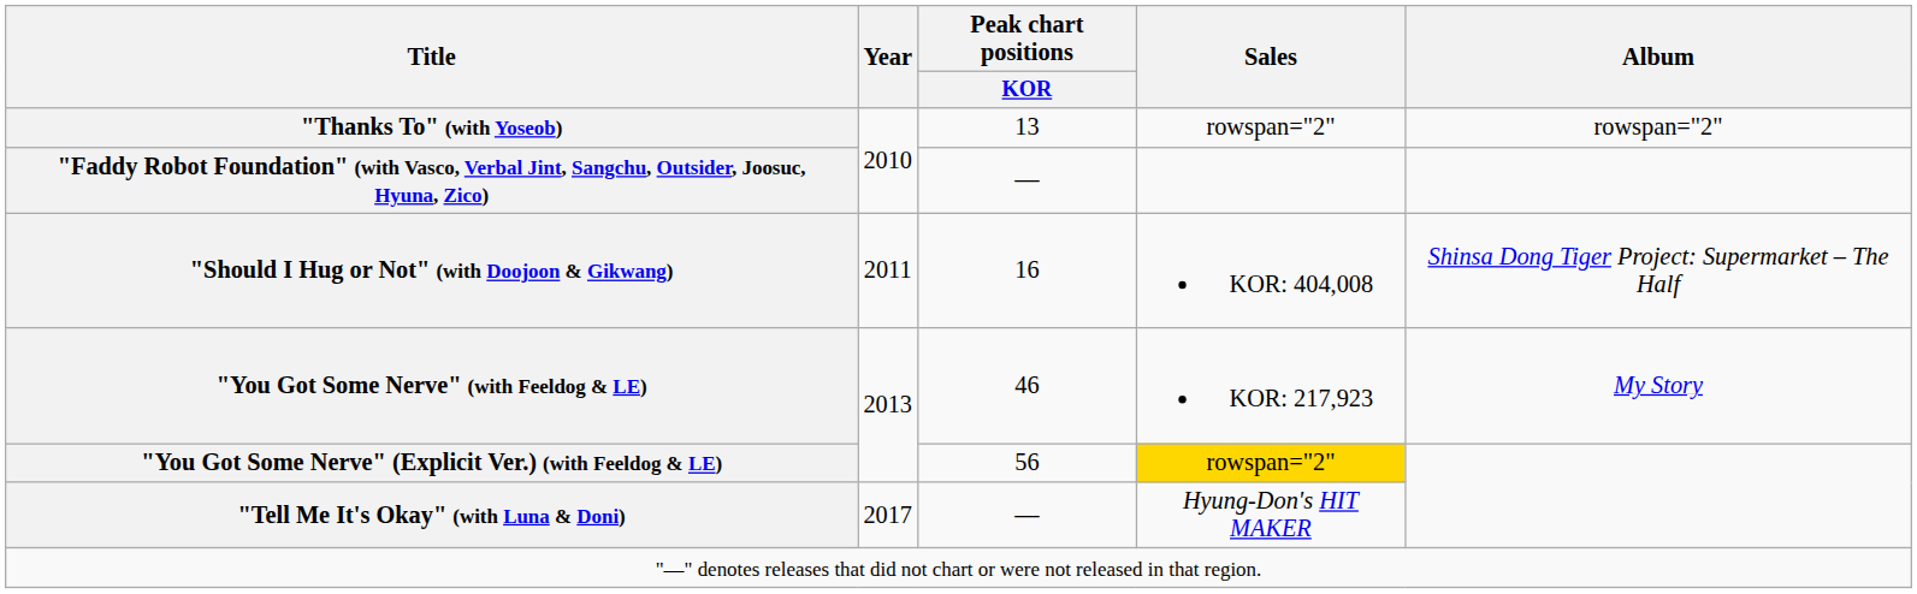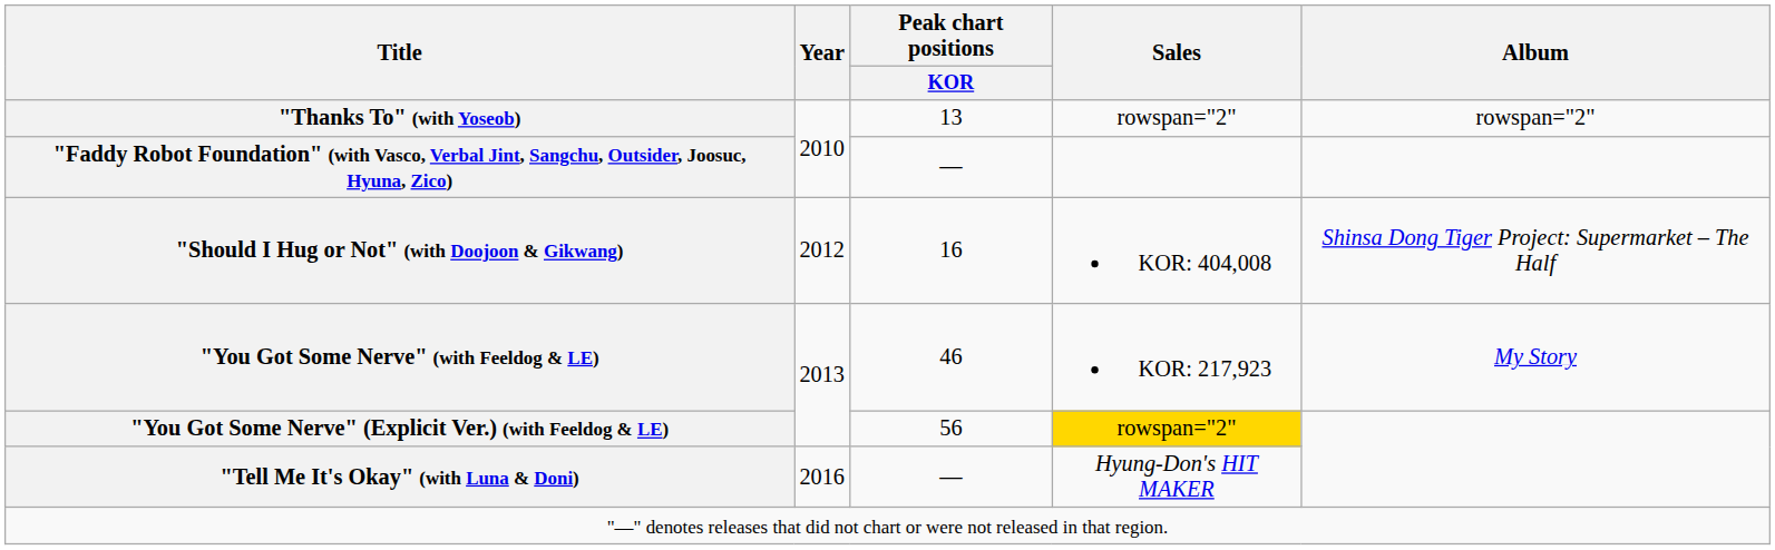"Should I Hug or Not" (with Doojoon & Gikwang) | Year: 2011 -> 2012
"Tell Me It's Okay" (with Luna & Doni) | Year: 2017 -> 2016
